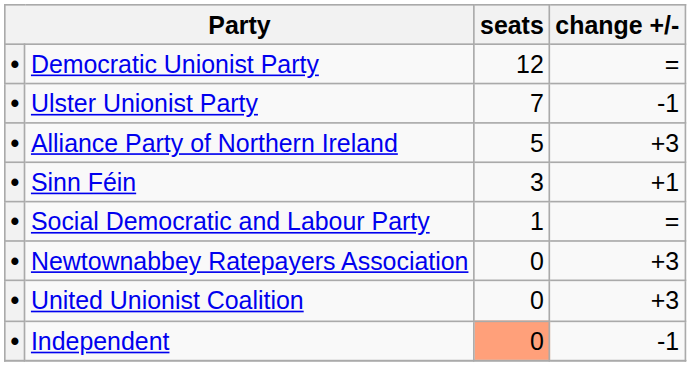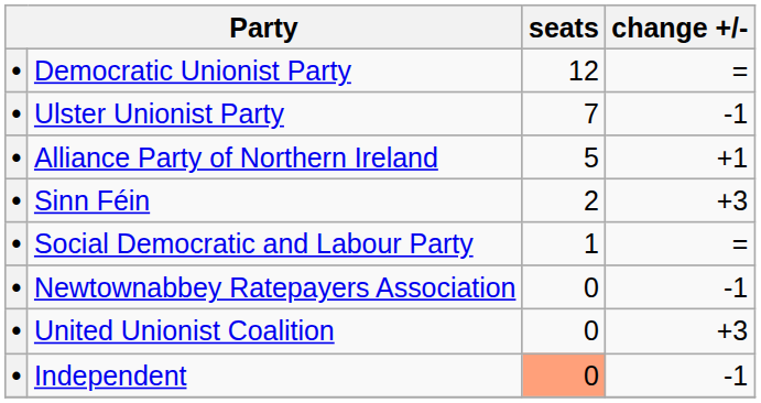Alliance Party of Northern Ireland | change +/-: +3 -> +1
Sinn Féin | seats: 3 -> 2
Sinn Féin | change +/-: +1 -> +3
Newtownabbey Ratepayers Association | change +/-: +3 -> -1
